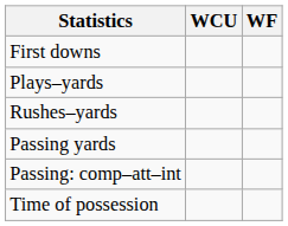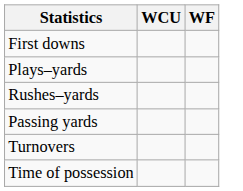- row: Passing: comp–att–int
+ row: Turnovers
